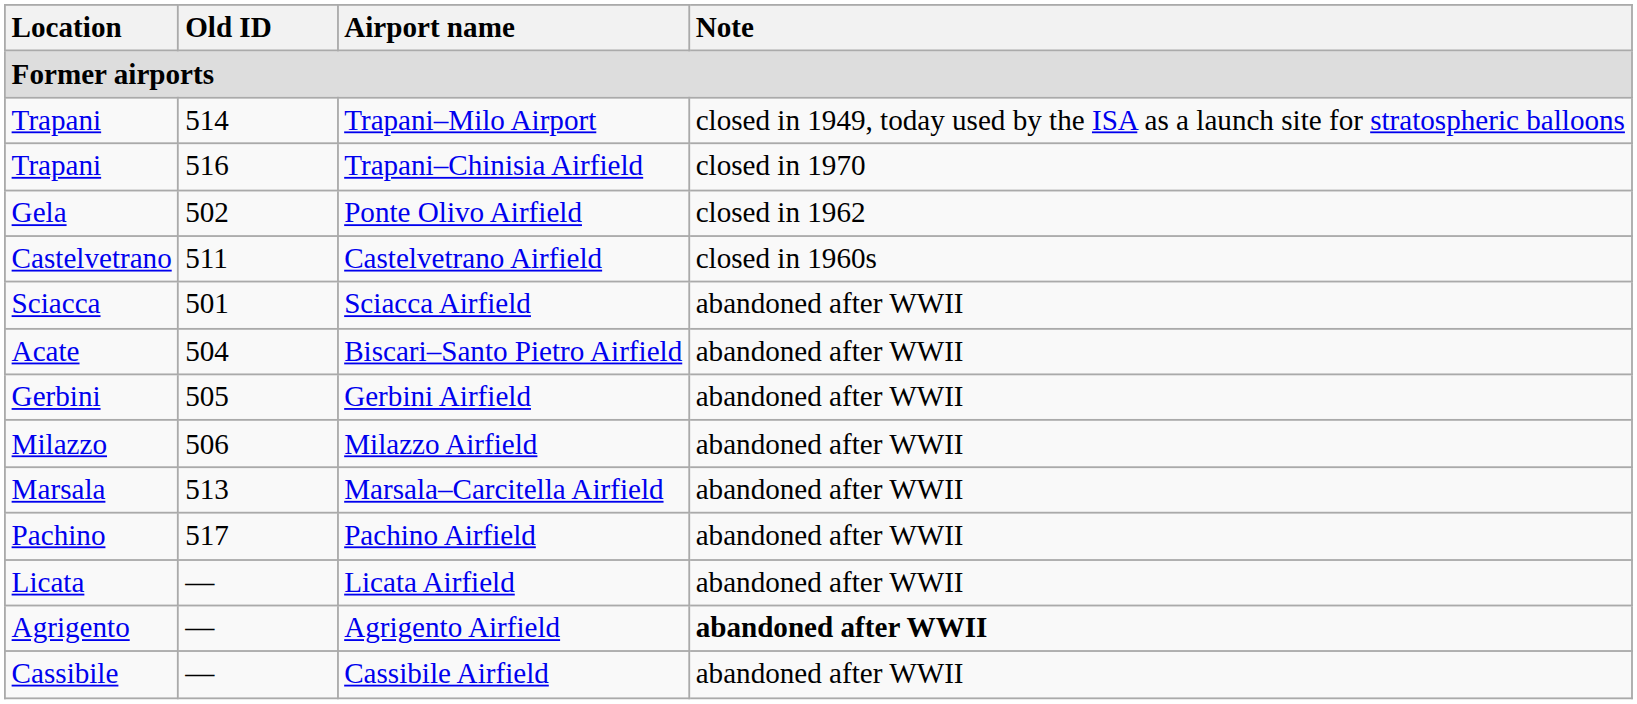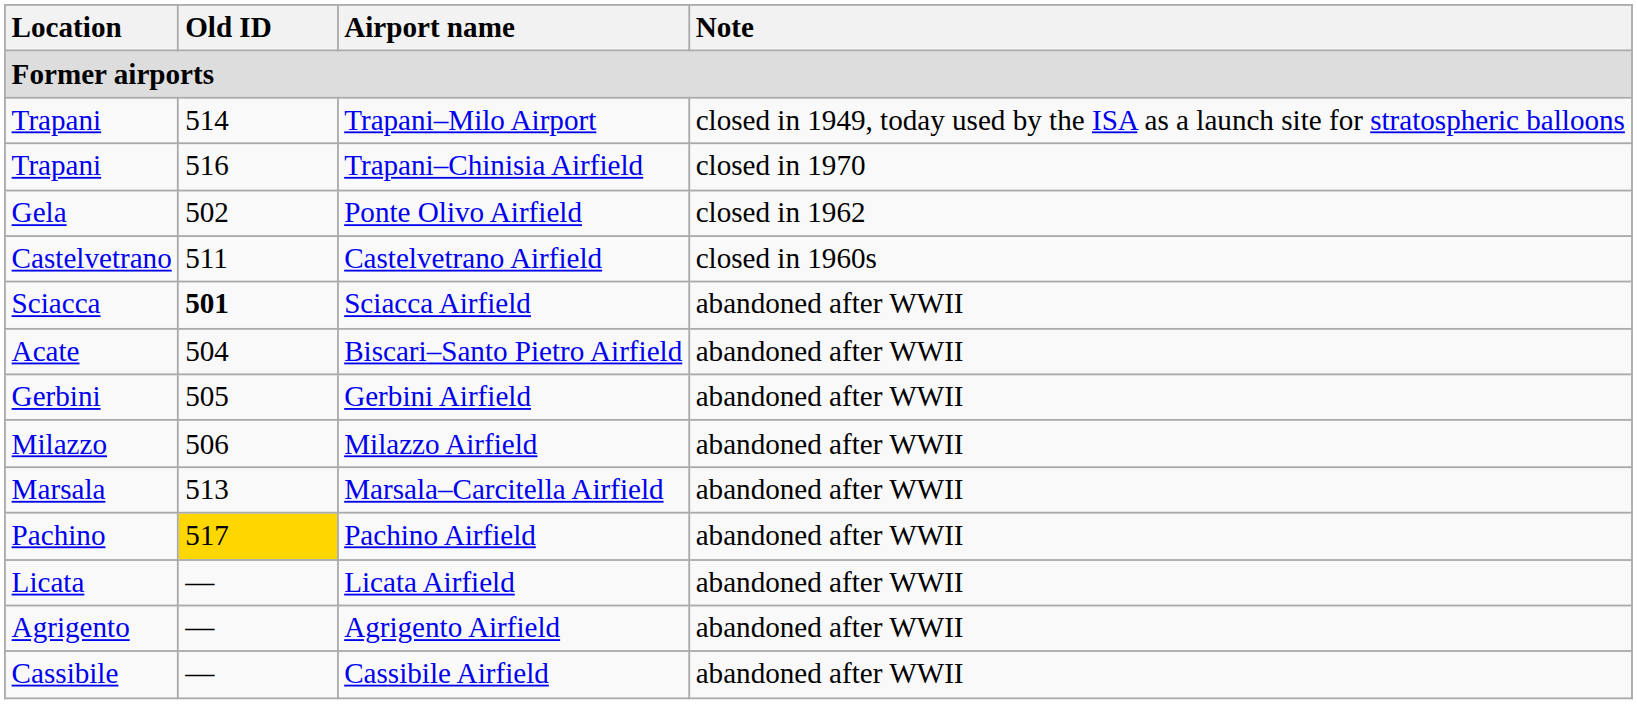Sciacca Airfield | Old ID: normal -> bold
Pachino Airfield | Old ID: no background -> gold background
Agrigento Airfield | Note: bold -> normal
